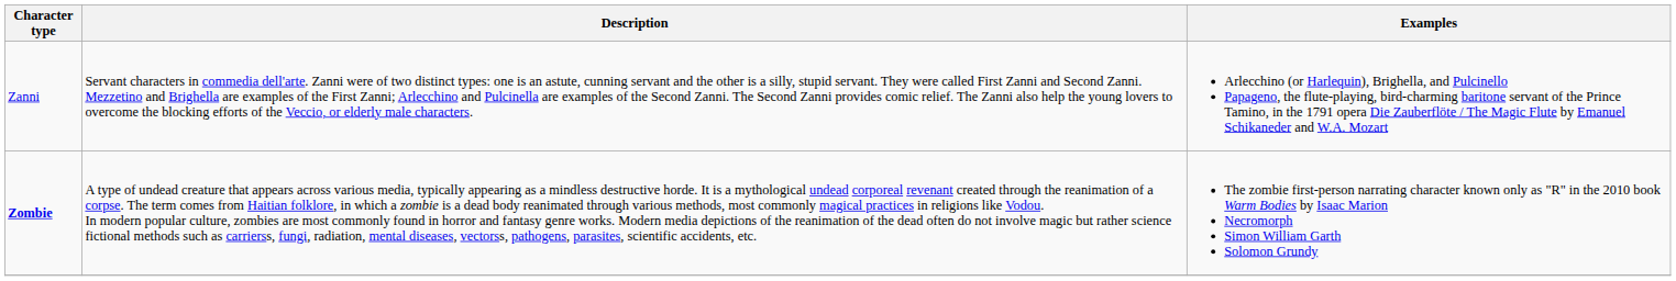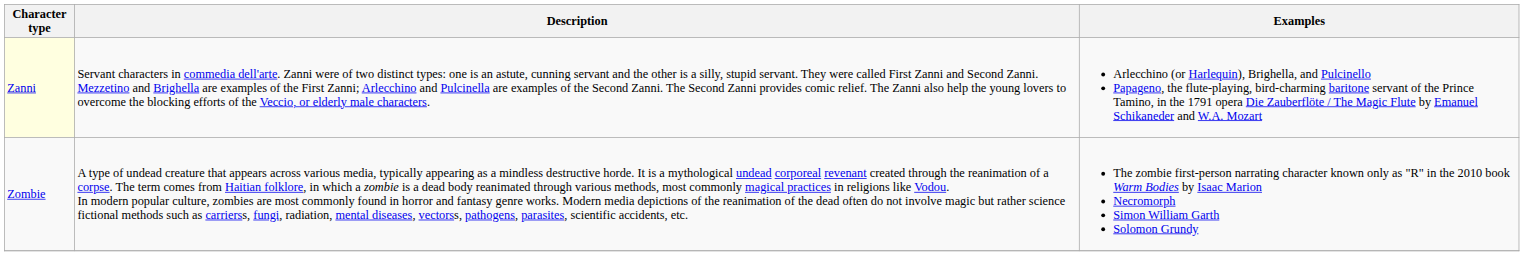Zanni | Character type: no background -> lightyellow background
Zombie | Character type: bold -> normal
